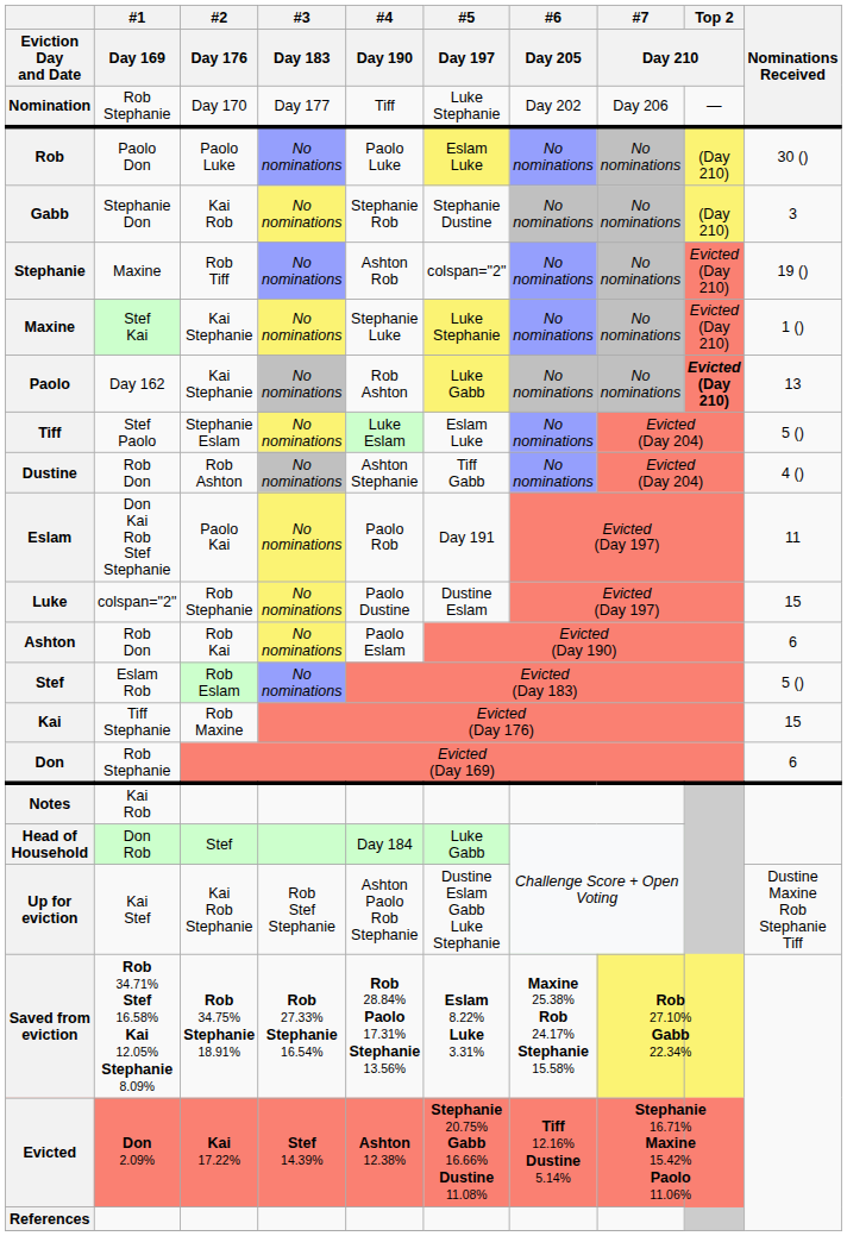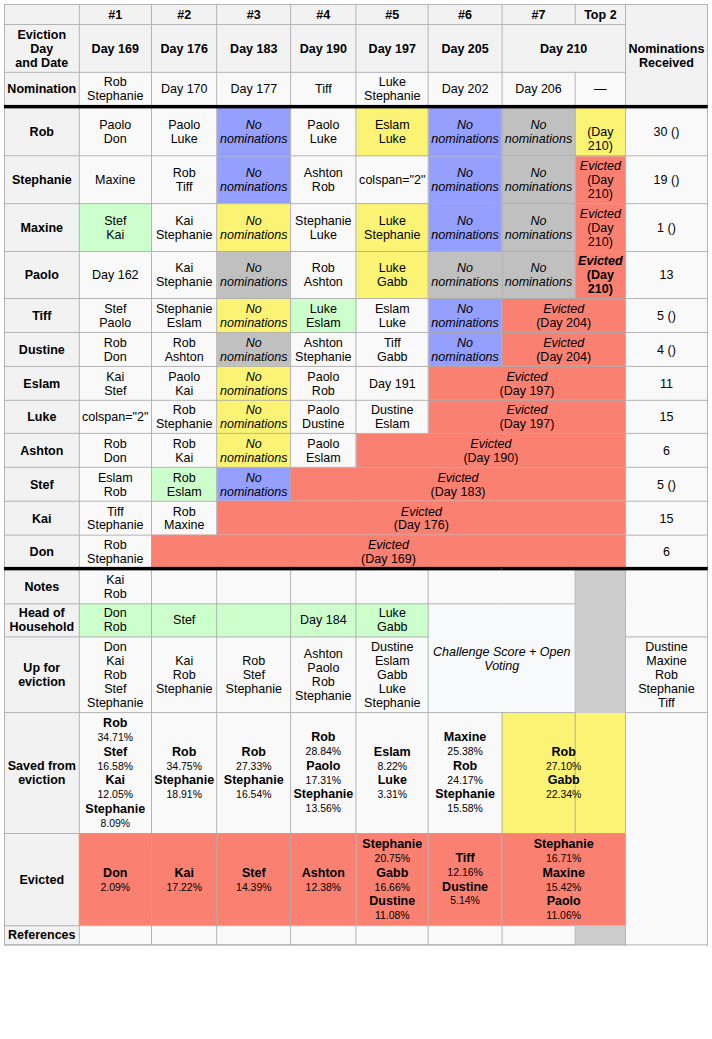- row: Gabb | Stephanie Don | Kai Rob | No nominations | Stephanie Rob | Stephanie Dustine | No nominations | No nominations | (Day 210) | 3
Eslam | #1 / Day 169: Don Kai Rob Stef Stephanie -> Kai Stef
Up for eviction | #1 / Day 169: Kai Stef -> Don Kai Rob Stef Stephanie
